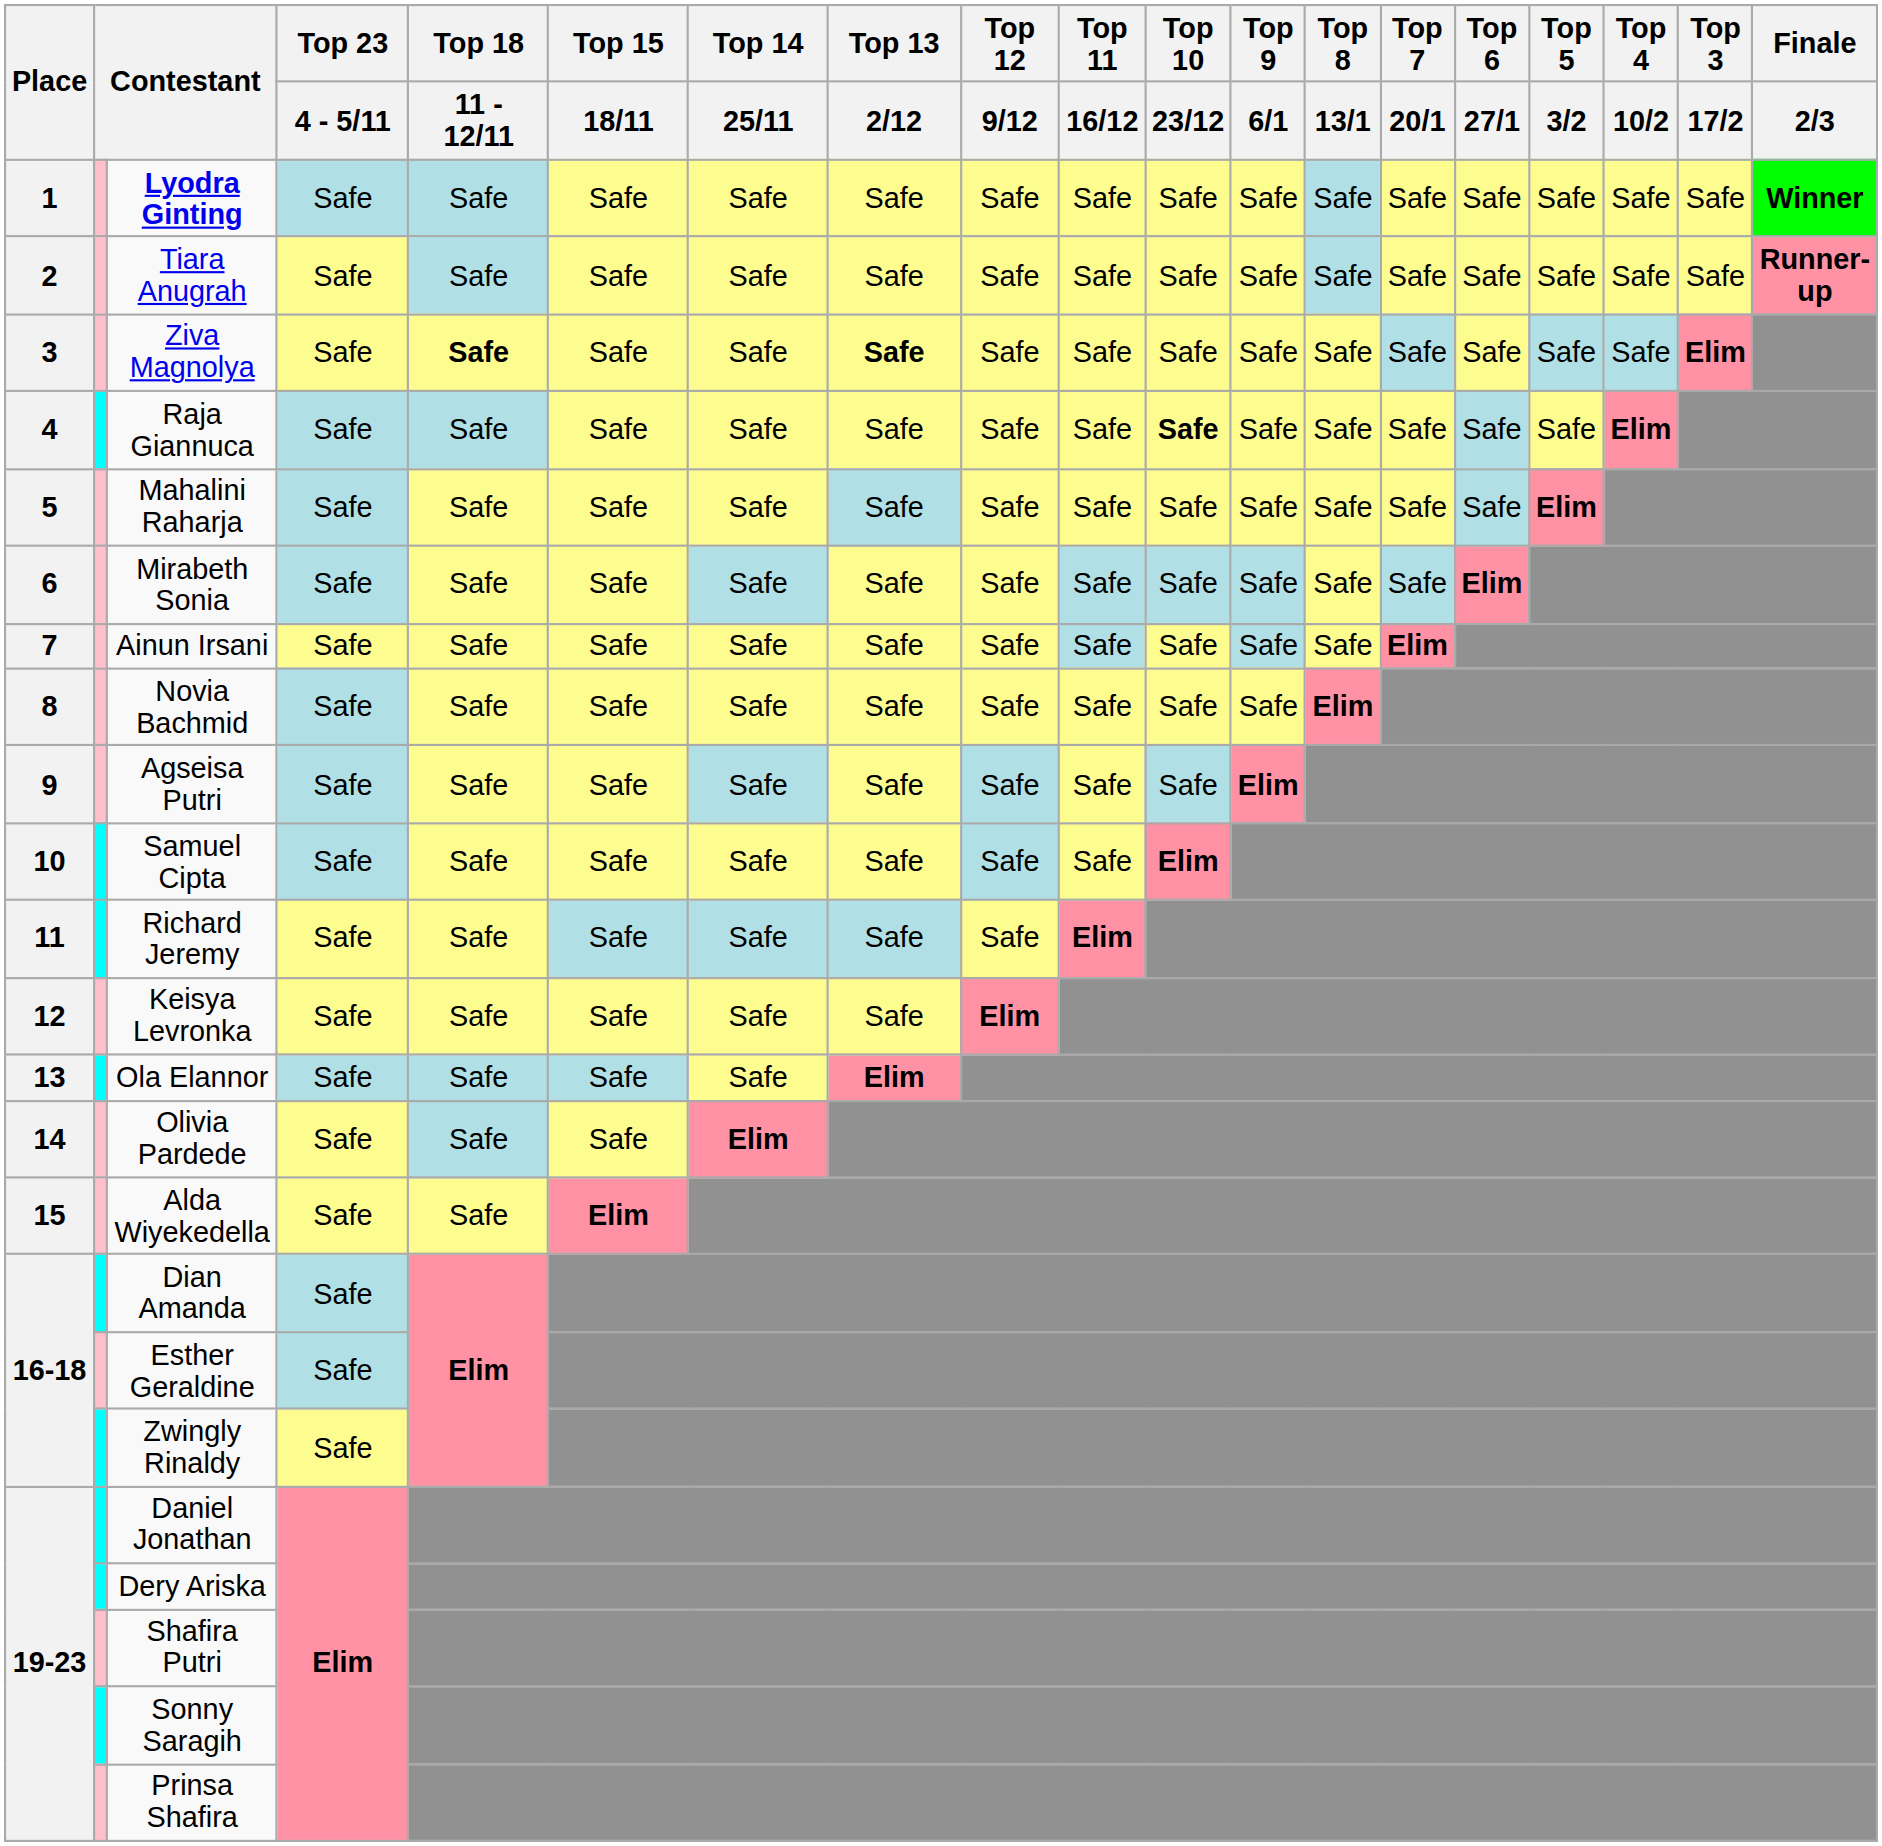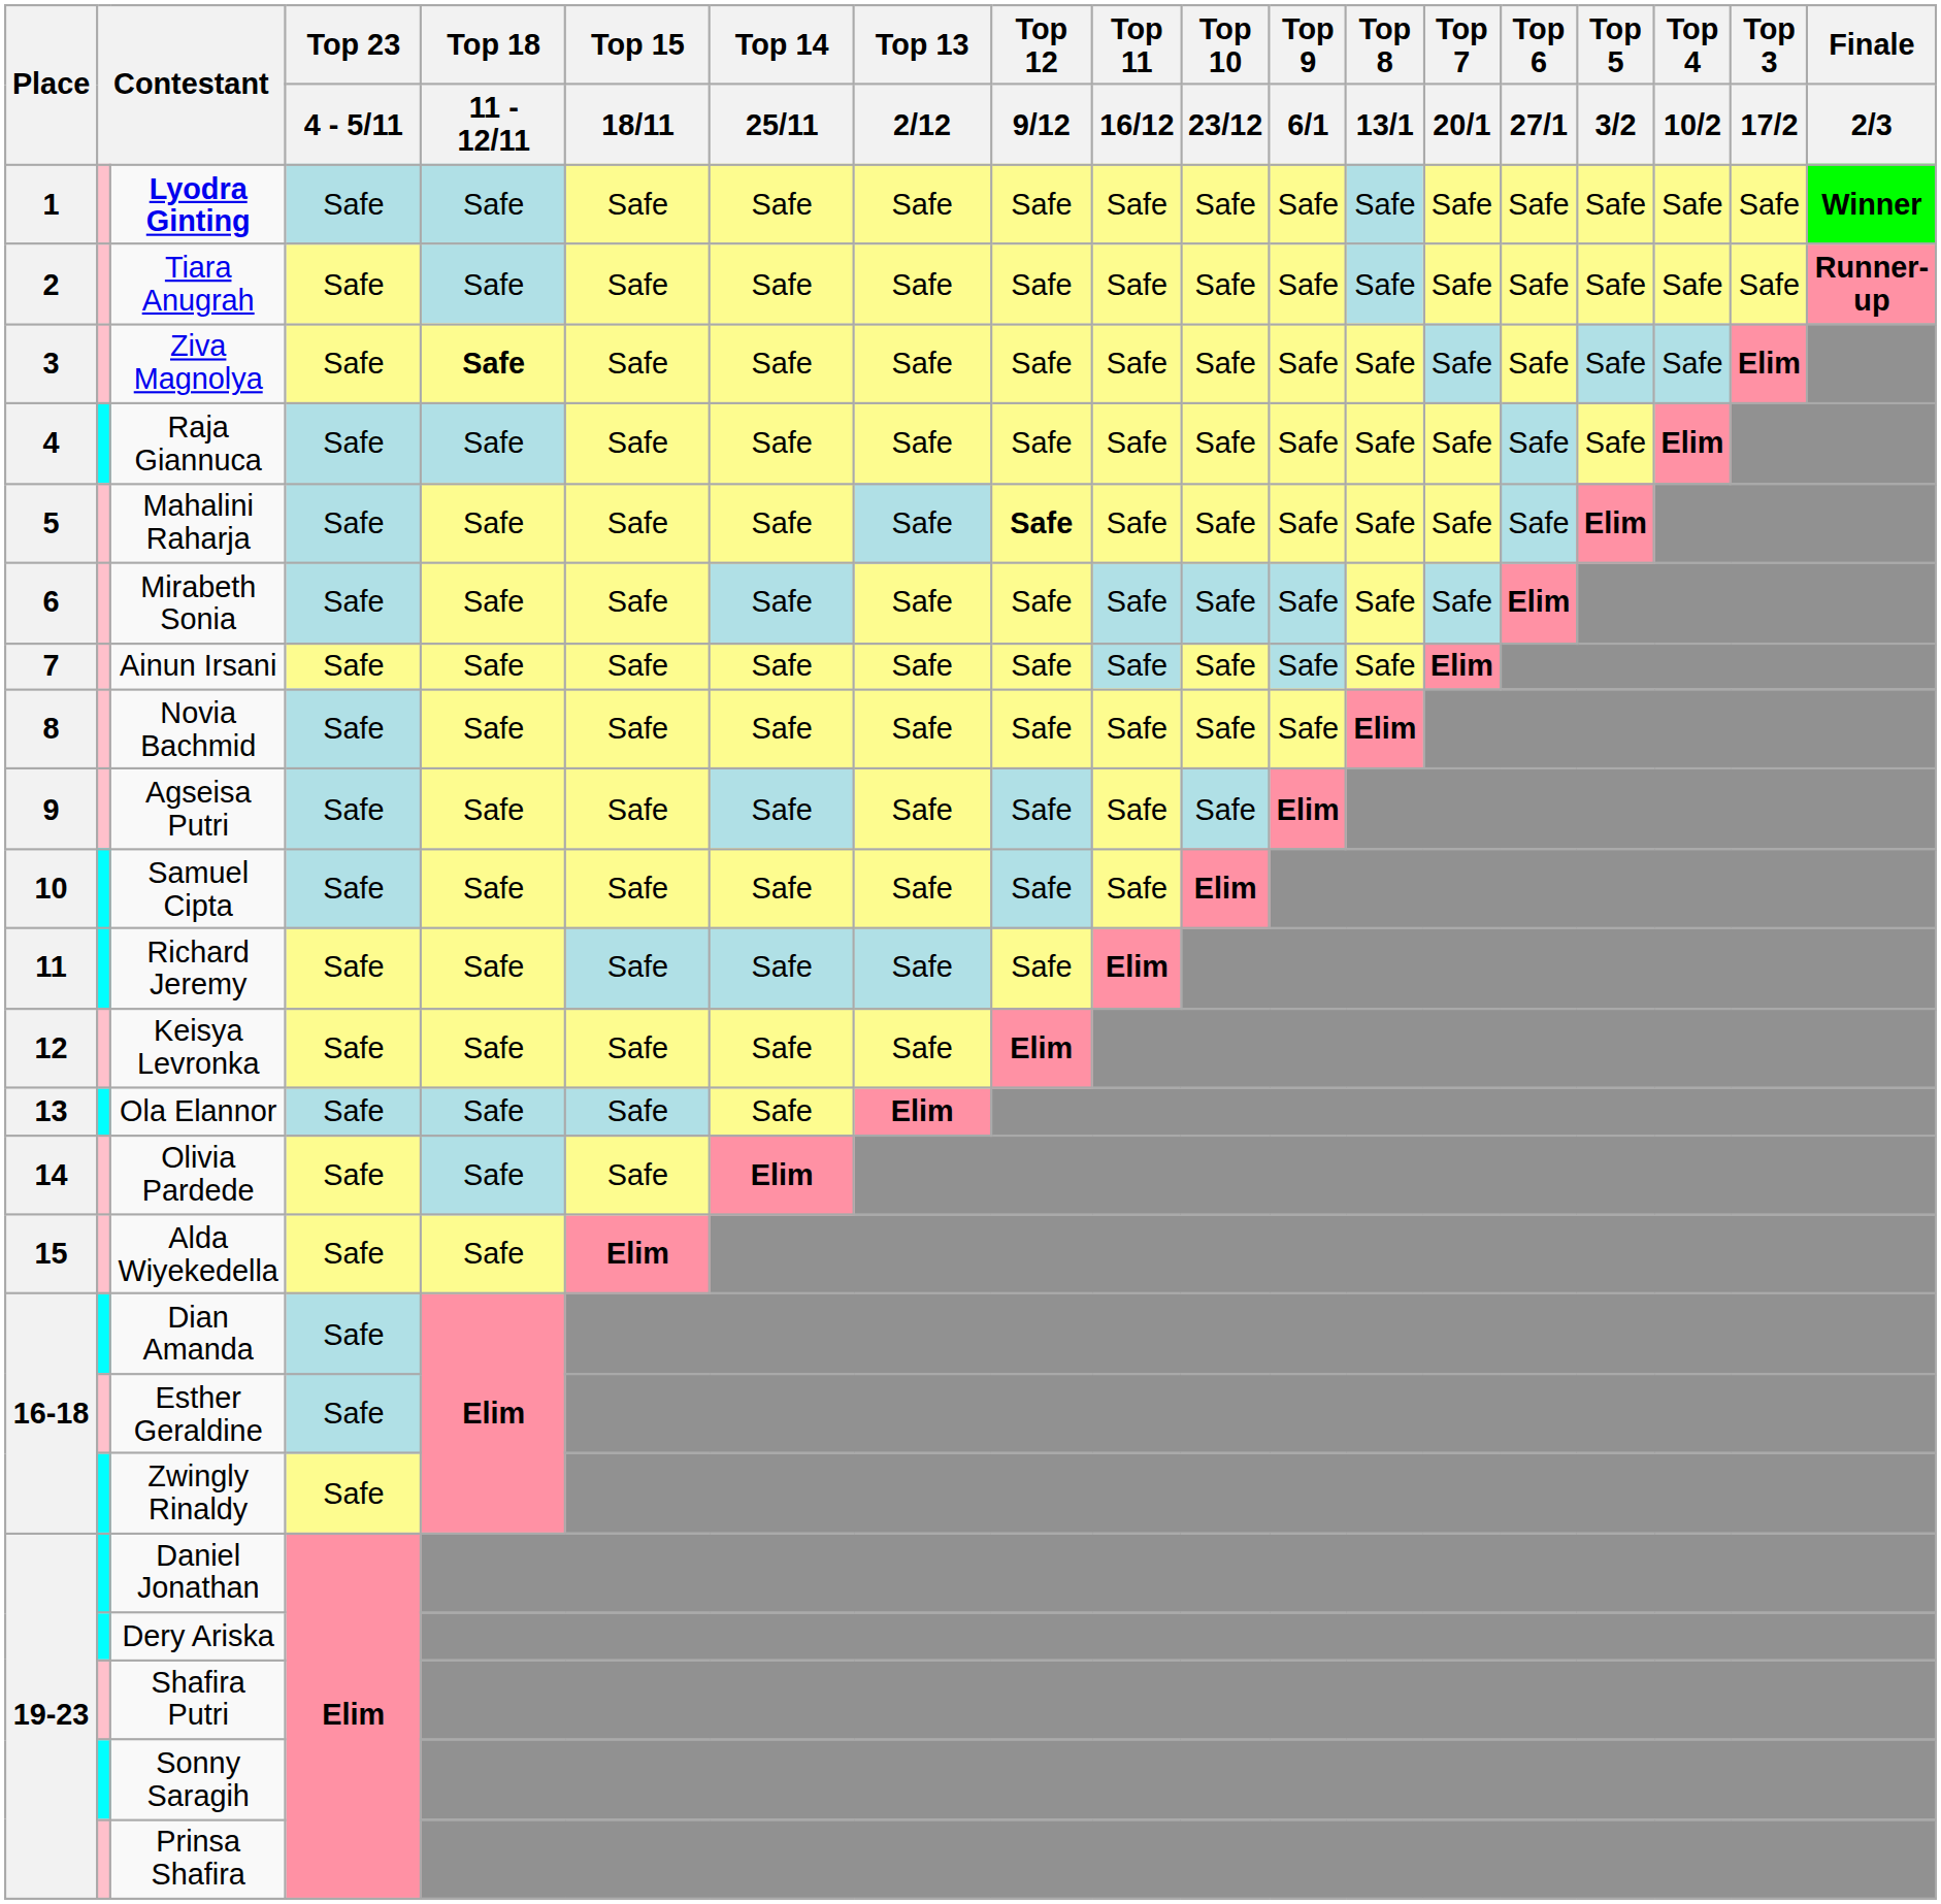Ziva Magnolya | Top 13 / 2/12: bold -> normal
Raja Giannuca | Top 10 / 23/12: bold -> normal
Mahalini Raharja | Top 12 / 9/12: normal -> bold
